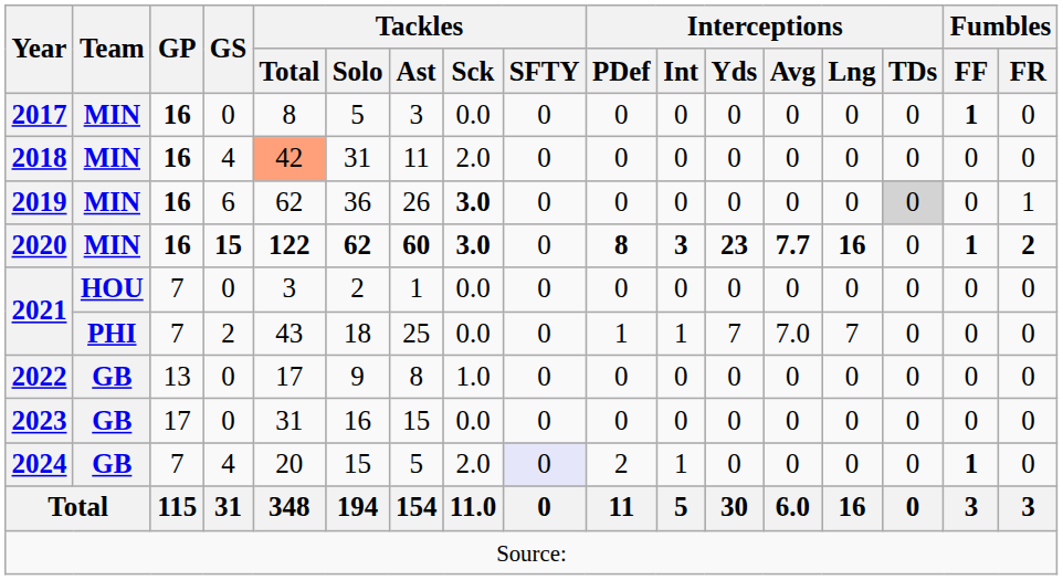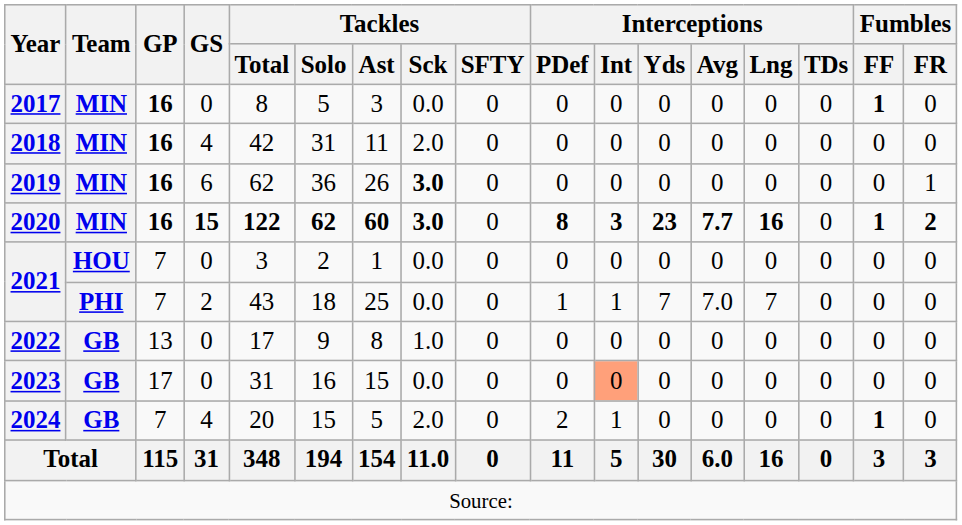2018 | Tackles / Total: lightsalmon background -> no background
2019 | Interceptions / TDs: lightgrey background -> no background
2023 | Interceptions / Int: no background -> lightsalmon background
2024 | Tackles / SFTY: lavender background -> no background
